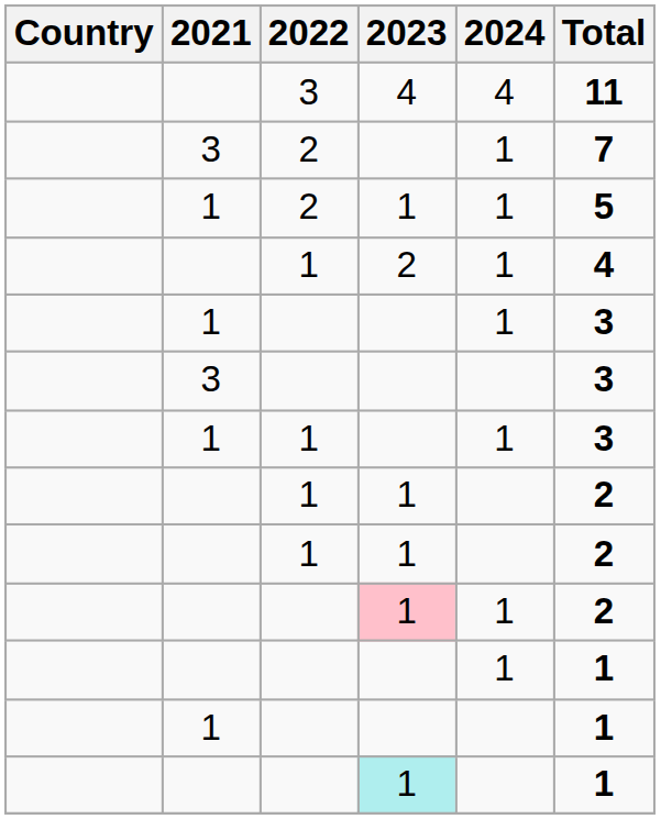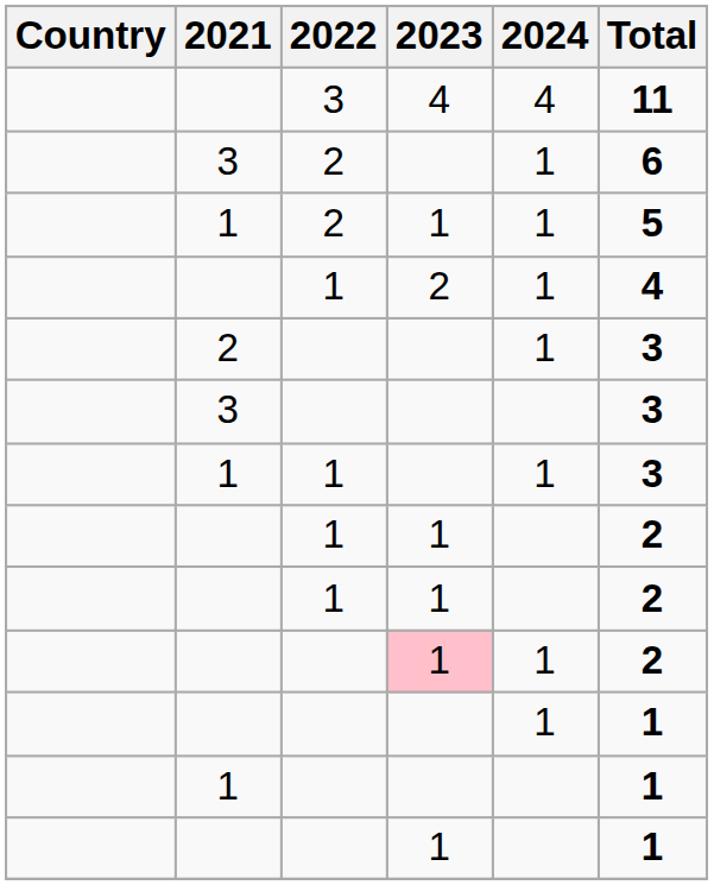row 3 | Total: 7 -> 6
row 6 | 2021: 1 -> 2
row 14 | 2023: paleturquoise background -> no background
